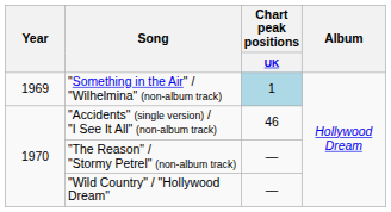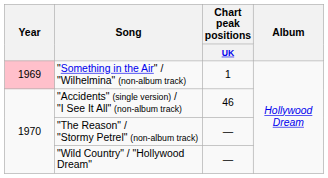"Something in the Air" / "Wilhelmina" (non-album track) | Year: no background -> pink background
"Something in the Air" / "Wilhelmina" (non-album track) | Chart peak positions / UK: lightblue background -> no background
